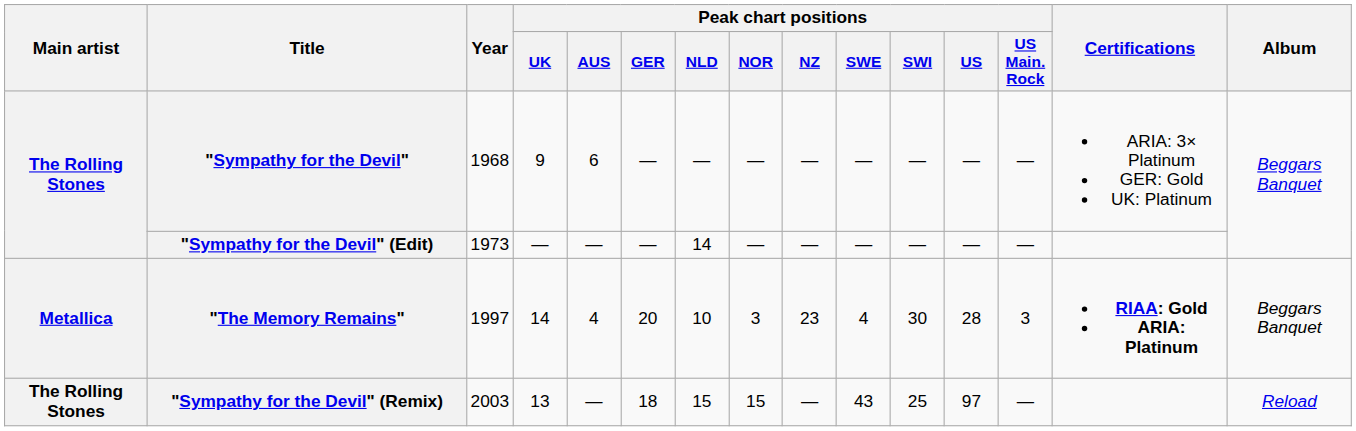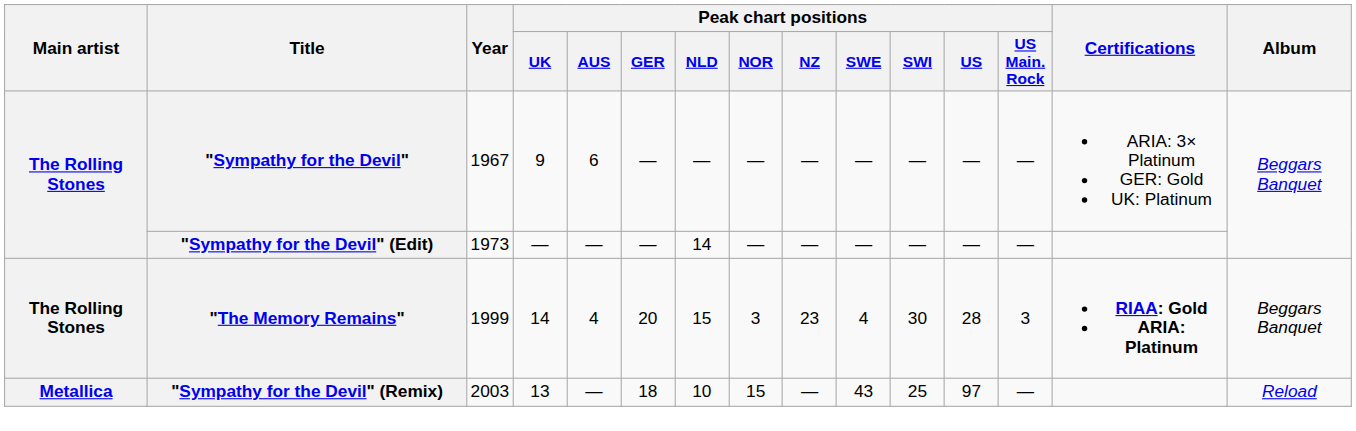"Sympathy for the Devil" | Year: 1968 -> 1967
"The Memory Remains" | Main artist: Metallica -> The Rolling Stones
"The Memory Remains" | Year: 1997 -> 1999
"The Memory Remains" | Peak chart positions / NLD: 10 -> 15
"Sympathy for the Devil" (Remix) | Main artist: The Rolling Stones -> Metallica
"Sympathy for the Devil" (Remix) | Peak chart positions / NLD: 15 -> 10
